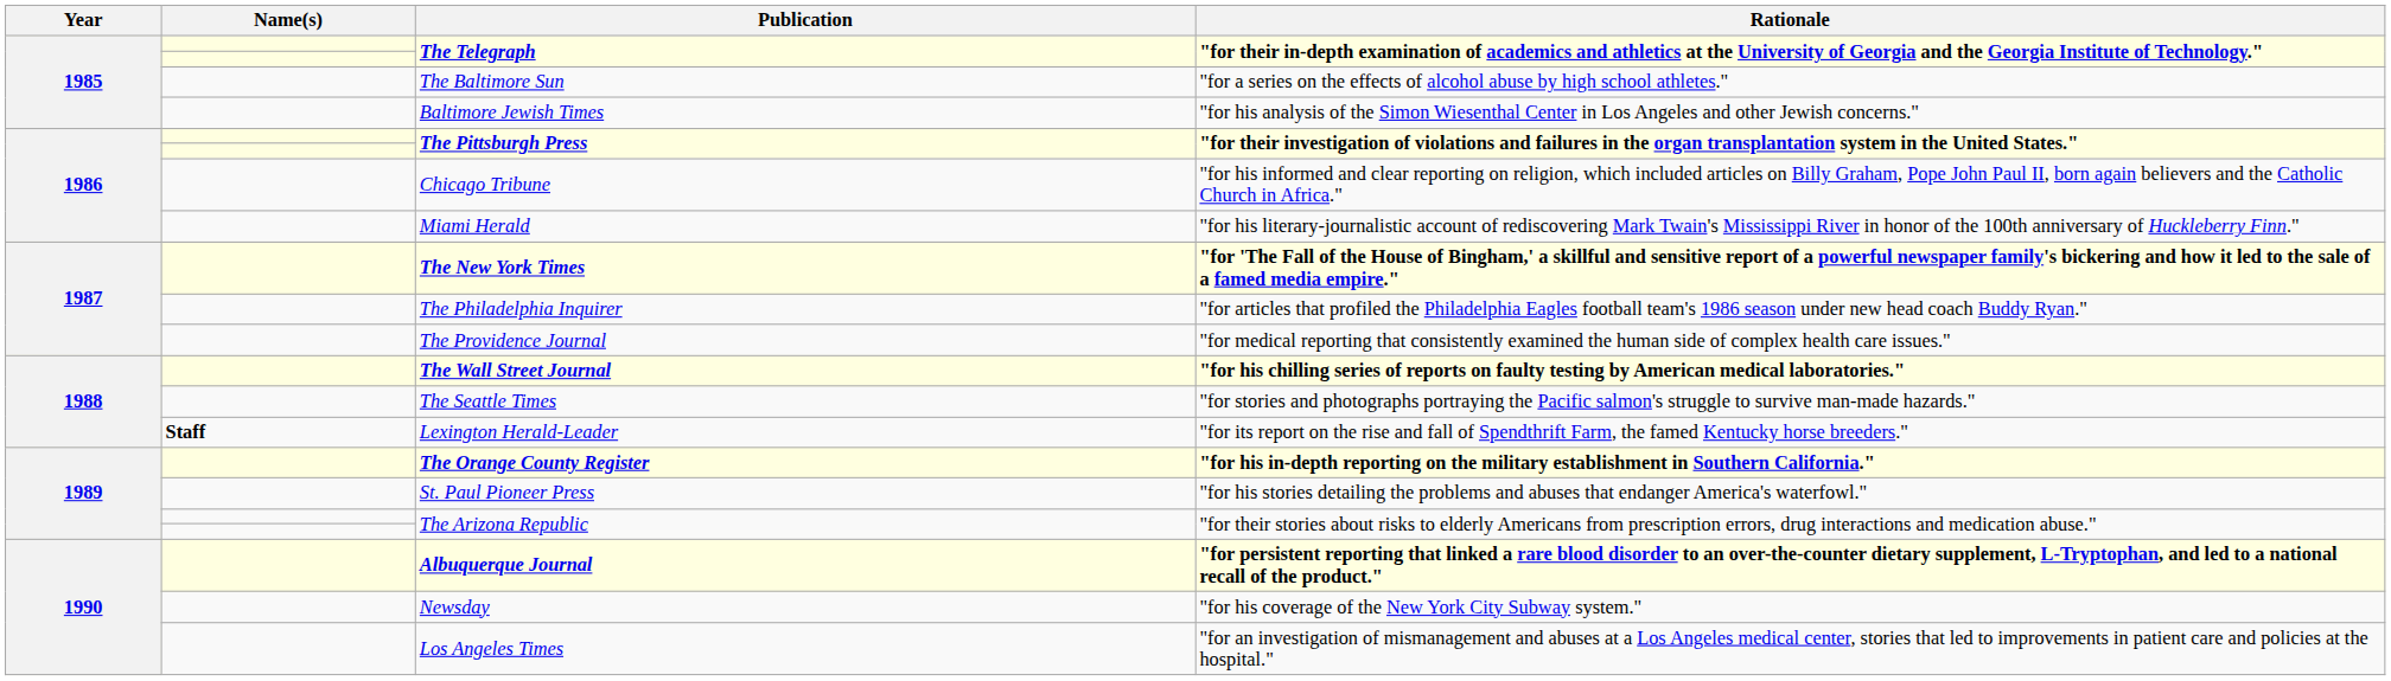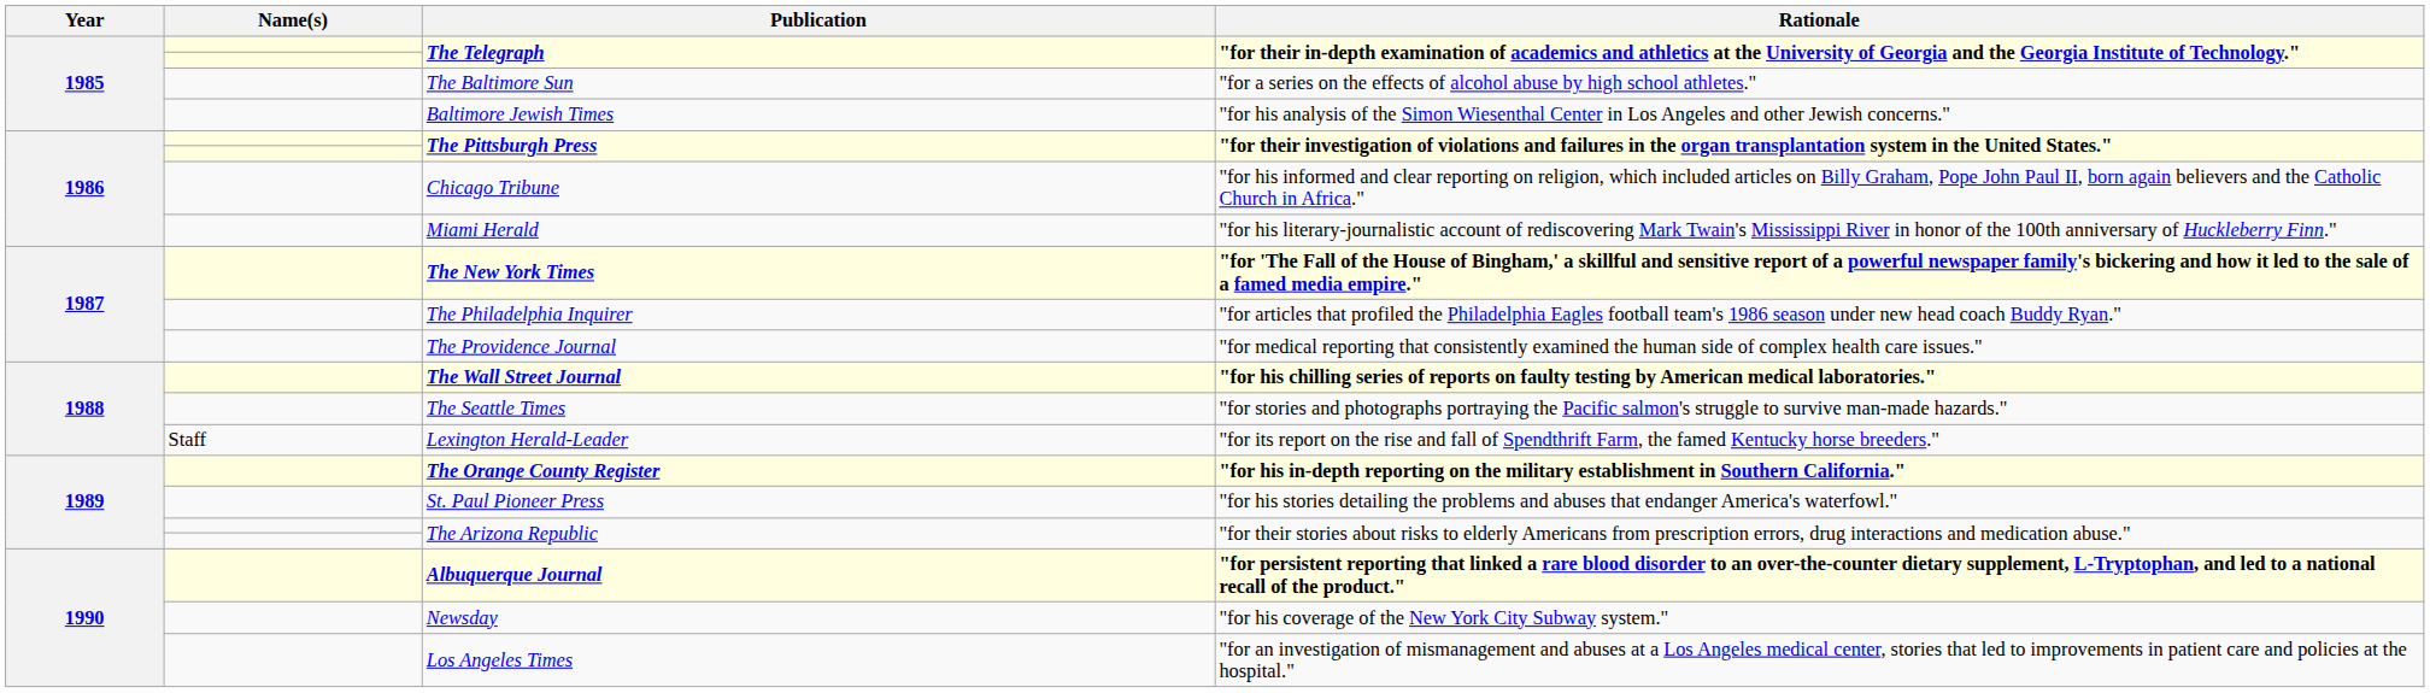Lexington Herald-Leader | Name(s): bold -> normal
